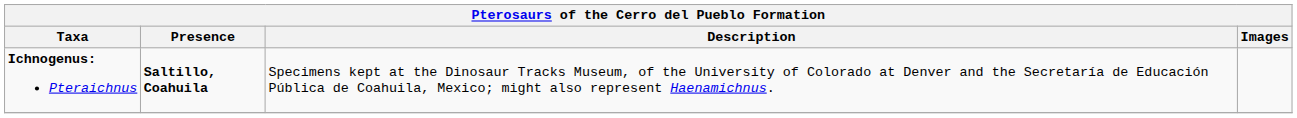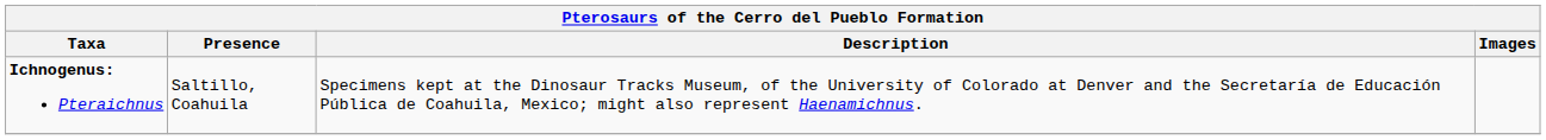Ichnogenus: Pteraichnus | Presence: bold -> normal
